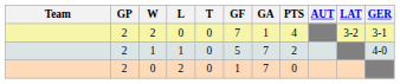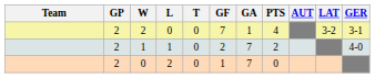row 3 | GF: 5 -> 2
